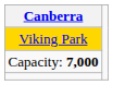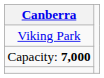Viking Park | Canberra: gold background -> no background
